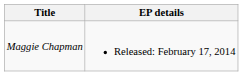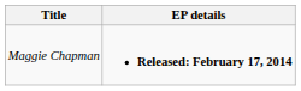Maggie Chapman | EP details: normal -> bold
